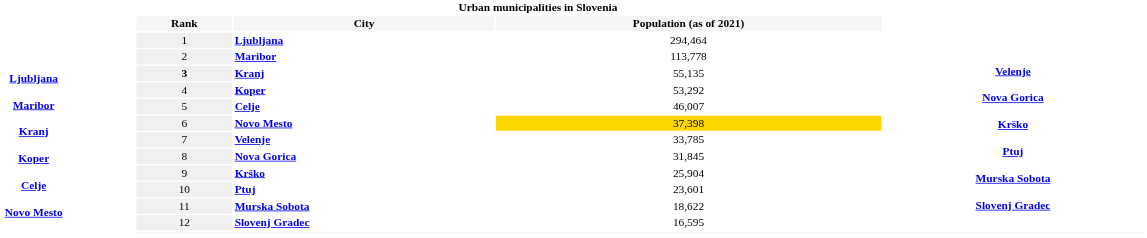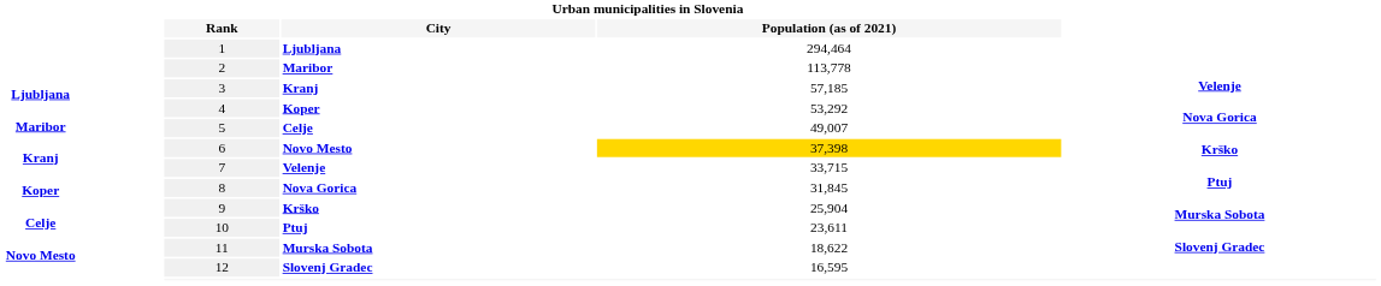Kranj | Rank: bold -> normal
Kranj | Population (as of 2021): 55,135 -> 57,185
Celje | Population (as of 2021): 46,007 -> 49,007
Velenje | Population (as of 2021): 33,785 -> 33,715
Ptuj | Population (as of 2021): 23,601 -> 23,611
